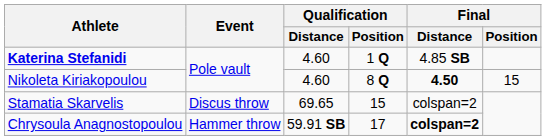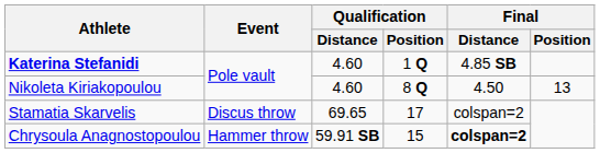Nikoleta Kiriakopoulou | Final / Distance: bold -> normal
Nikoleta Kiriakopoulou | Final / Position: 15 -> 13
Stamatia Skarvelis | Qualification / Position: 15 -> 17
Chrysoula Anagnostopoulou | Qualification / Position: 17 -> 15
